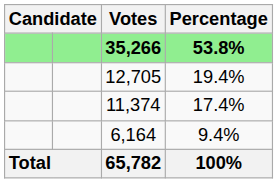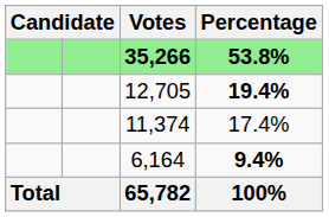12,705 | Percentage: normal -> bold
6,164 | Percentage: normal -> bold
